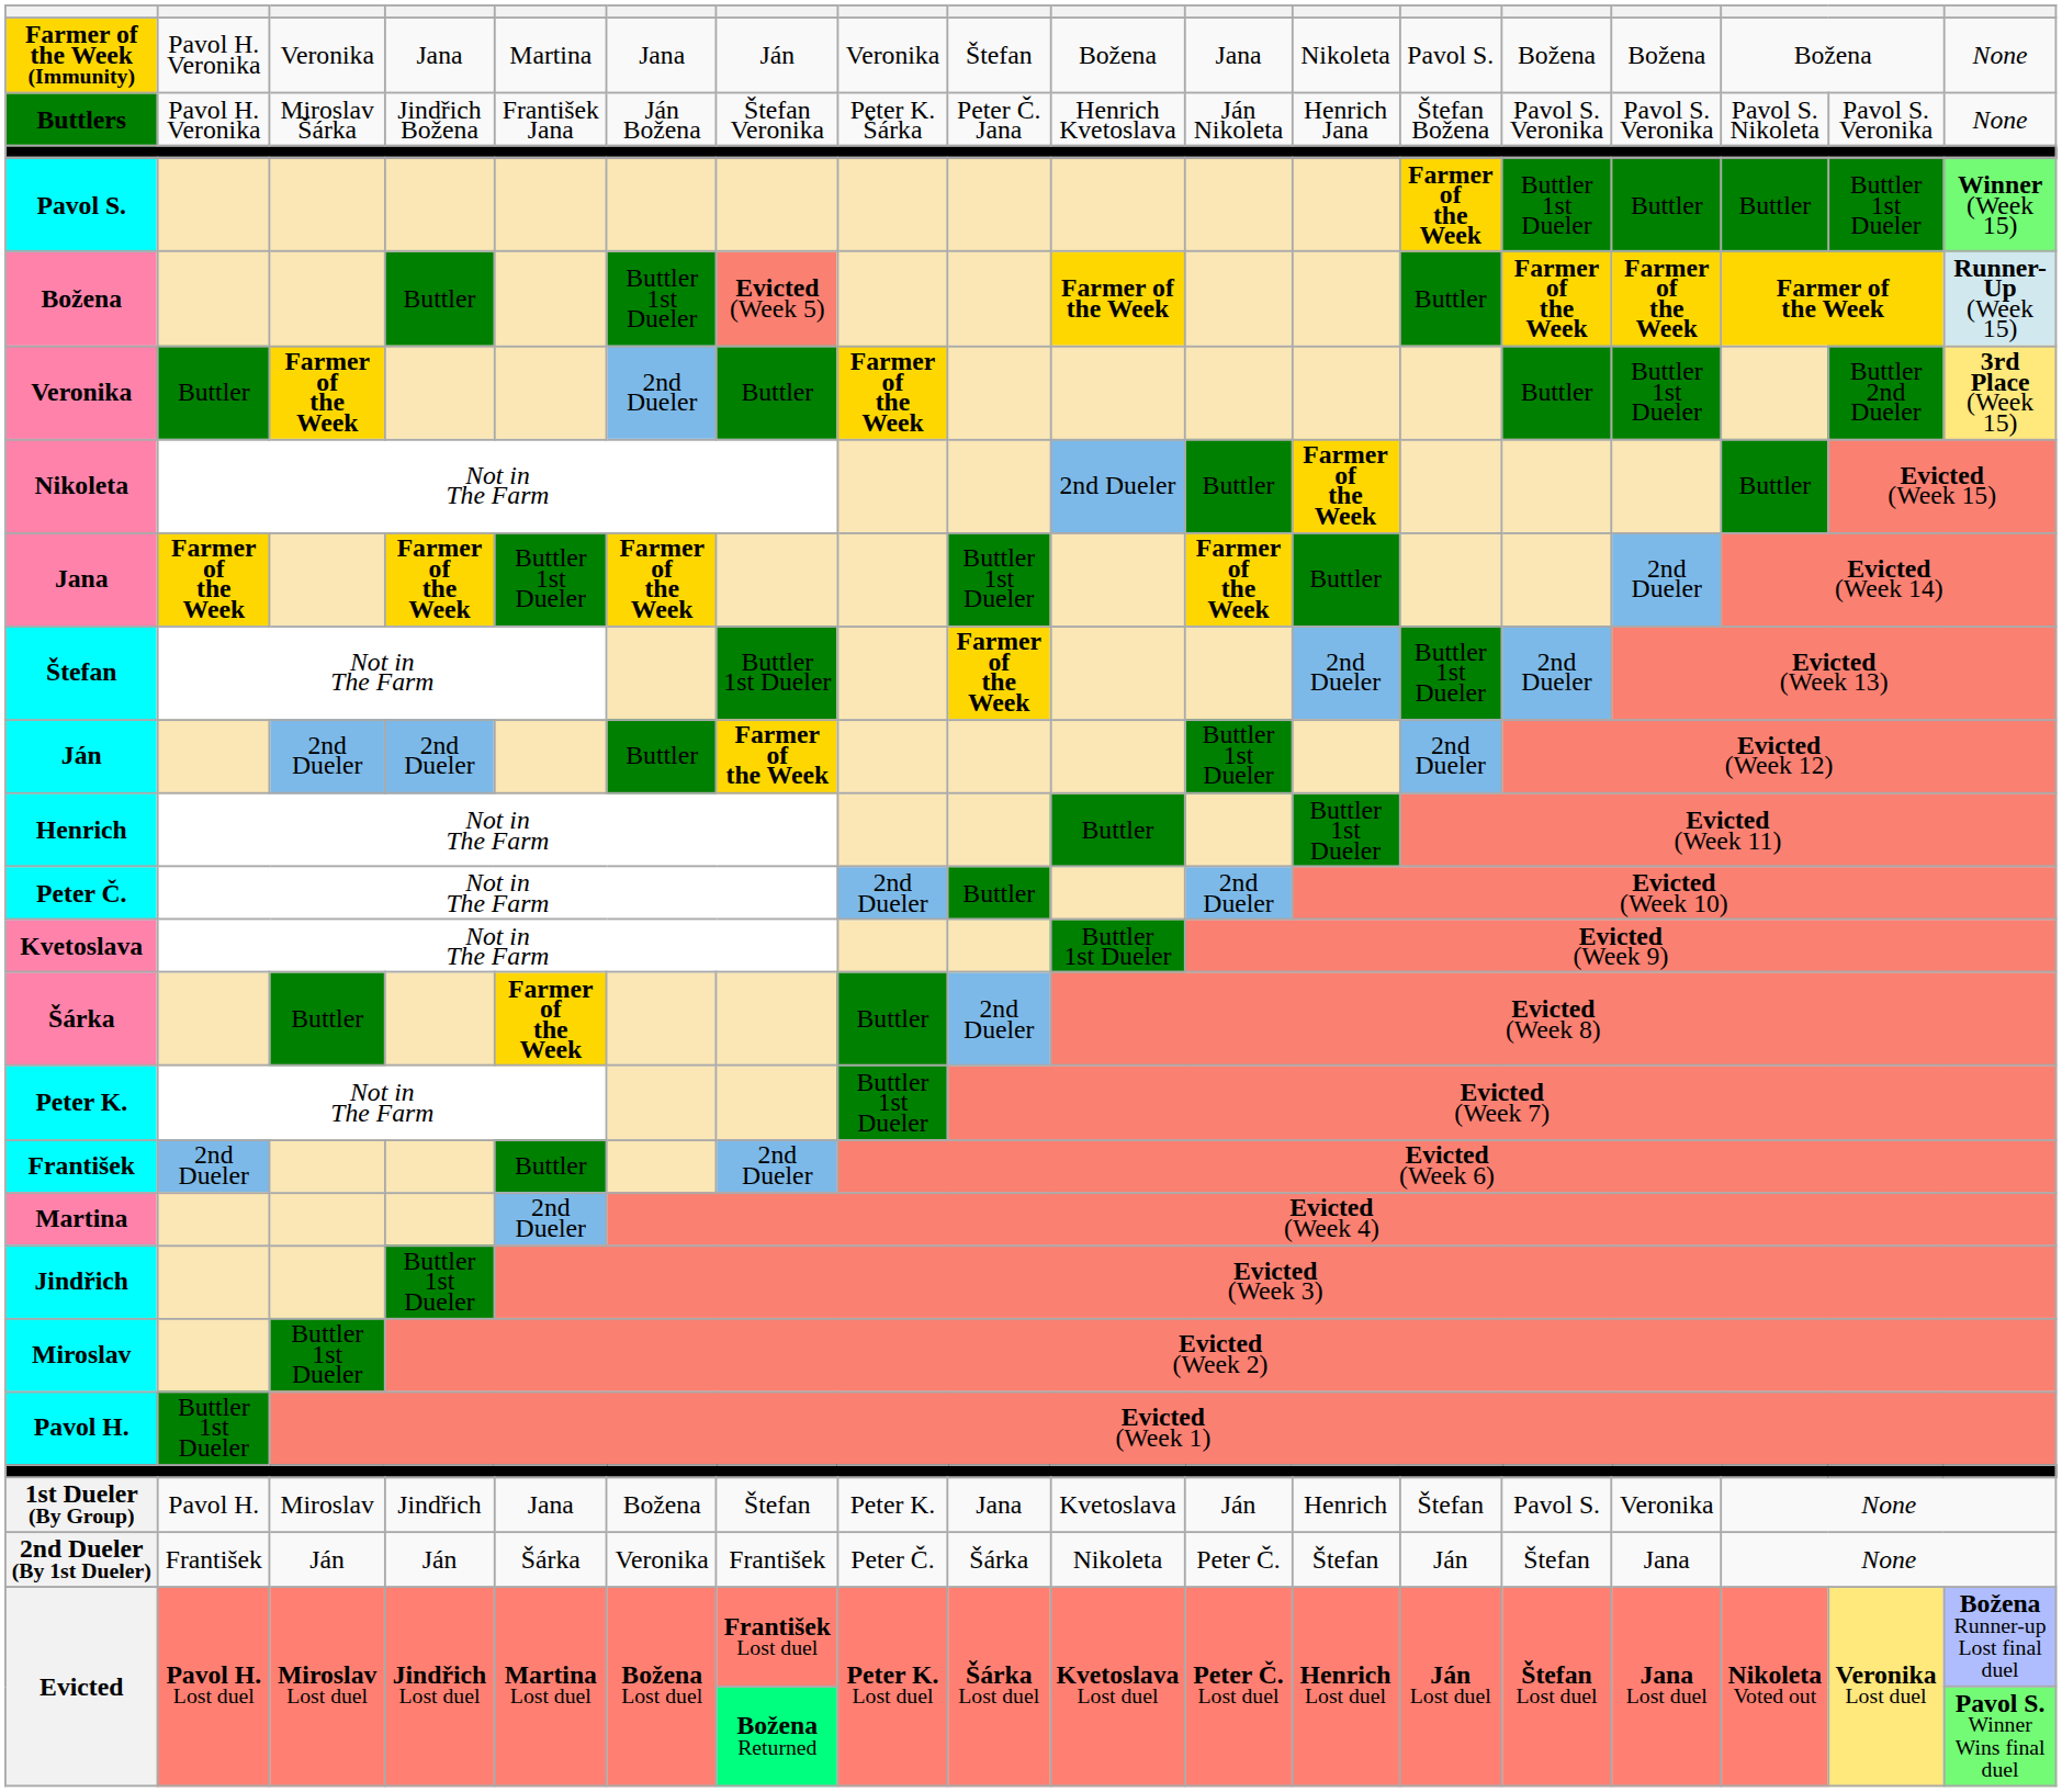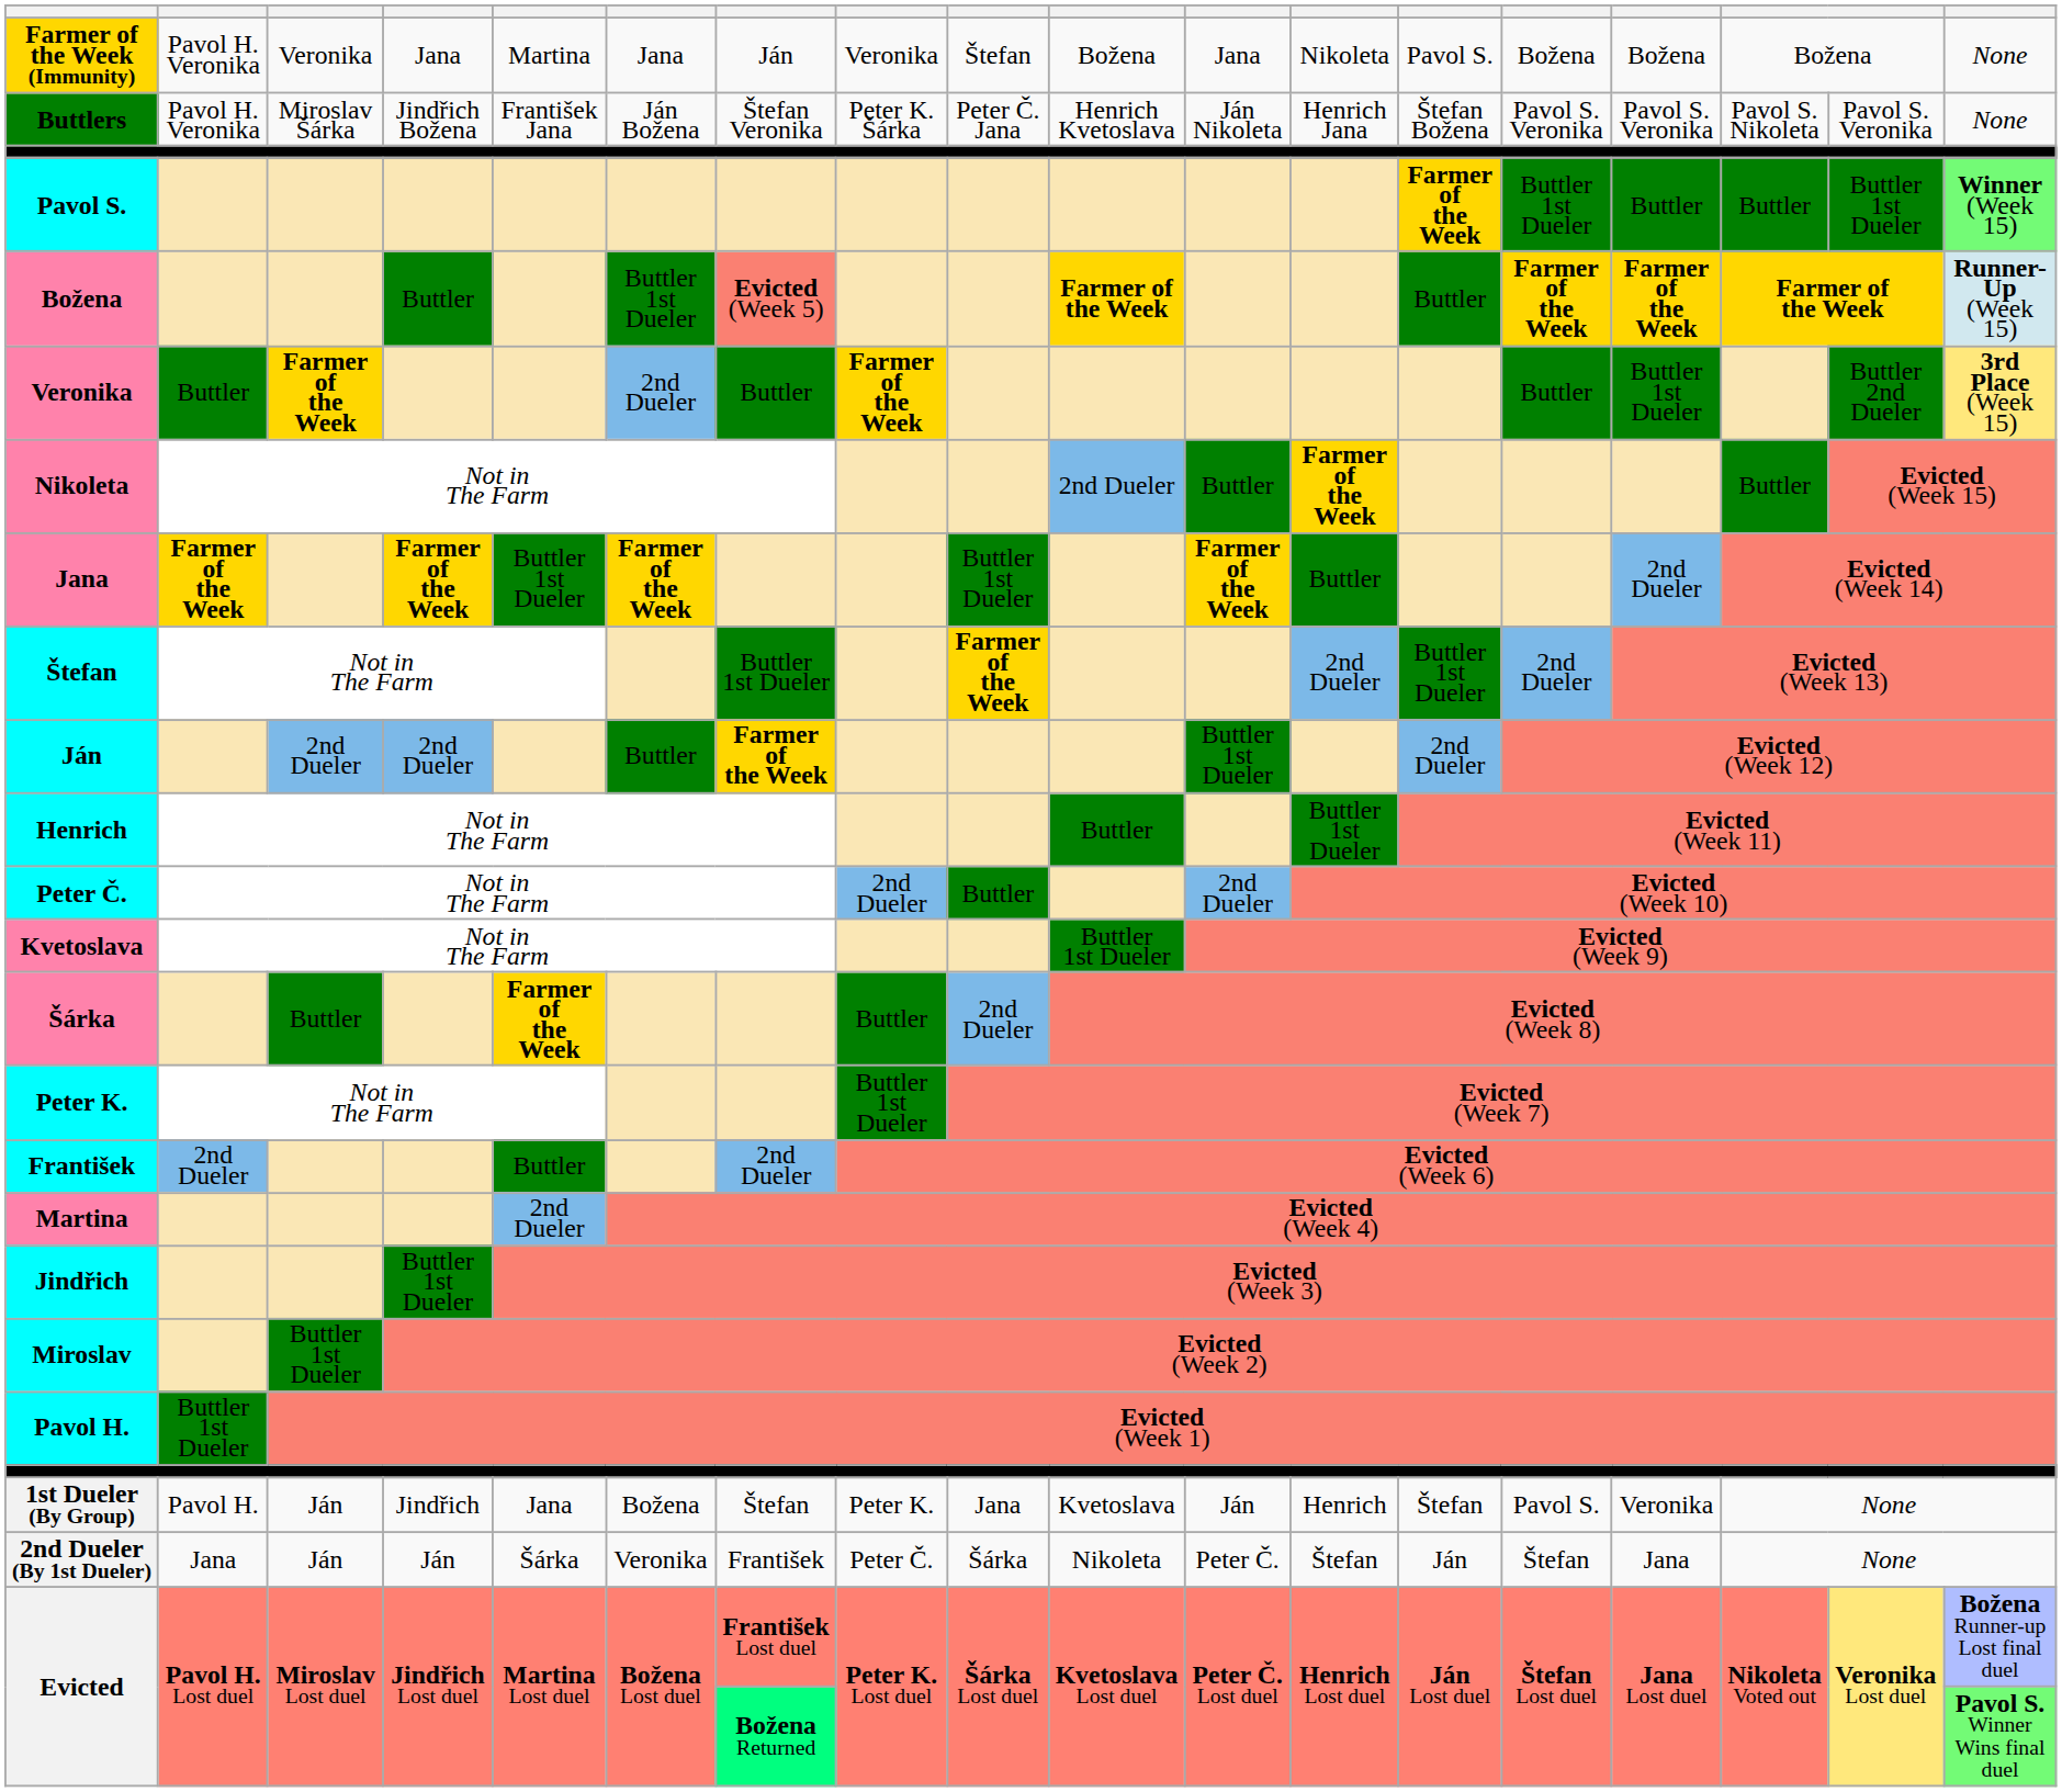1st Dueler (By Group) | column 3: Miroslav -> Ján
2nd Dueler (By 1st Dueler) | column 2: František -> Jana
